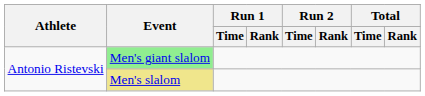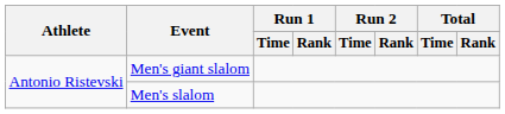Men's giant slalom | Event: lightgreen background -> no background
Men's slalom | Event: khaki background -> no background
